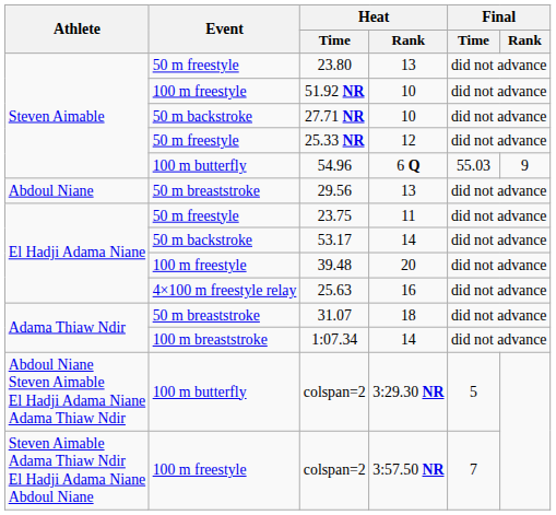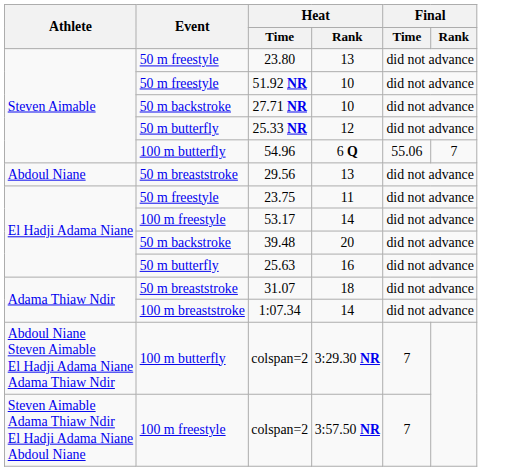51.92 NR | Event: 100 m freestyle -> 50 m freestyle
25.33 NR | Event: 50 m freestyle -> 50 m butterfly
54.96 | Final / Time: 55.03 -> 55.06
54.96 | Final / Rank: 9 -> 7
53.17 | Event: 50 m backstroke -> 100 m freestyle
39.48 | Event: 100 m freestyle -> 50 m backstroke
25.63 | Event: 4×100 m freestyle relay -> 50 m butterfly
colspan=2 / 3:29.30 NR | Final / Time: 5 -> 7
